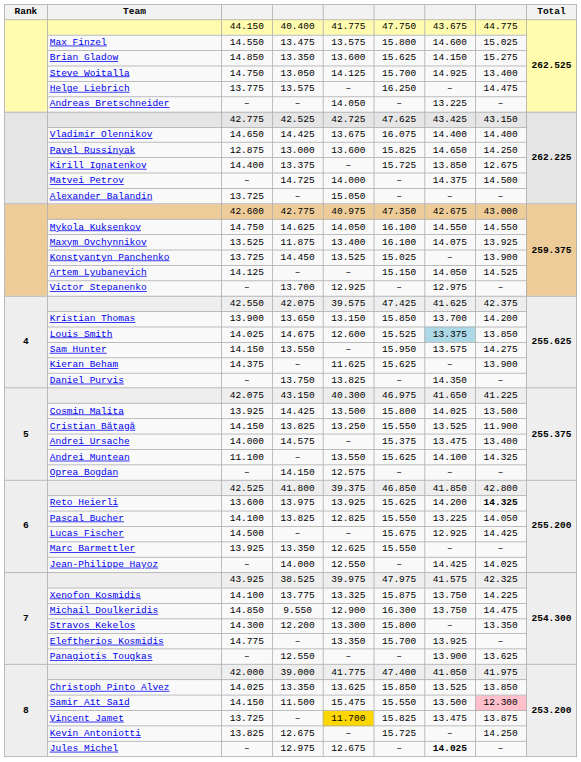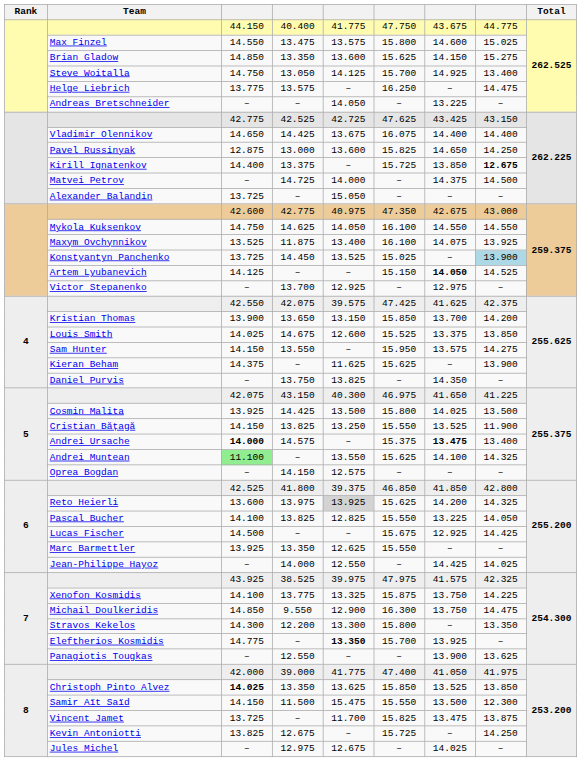Kirill Ignatenkov | column 8: normal -> bold
Konstyantyn Panchenko | column 8: no background -> lightblue background
Artem Lyubanevich | column 7: normal -> bold
Louis Smith | column 7: lightblue background -> no background
Andrei Ursache | column 3: normal -> bold
Andrei Ursache | column 7: normal -> bold
Andrei Muntean | column 3: no background -> lightgreen background
Reto Heierli | column 5: no background -> lightgrey background
Reto Heierli | column 8: bold -> normal
Eleftherios Kosmidis | column 5: normal -> bold
Christoph Pinto Alvez | column 3: normal -> bold
Samir Aït Saïd | column 8: pink background -> no background
Vincent Jamet | column 5: gold background -> no background
Jules Michel | column 7: bold -> normal
